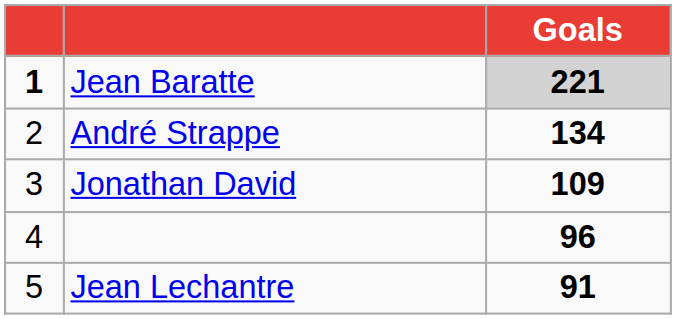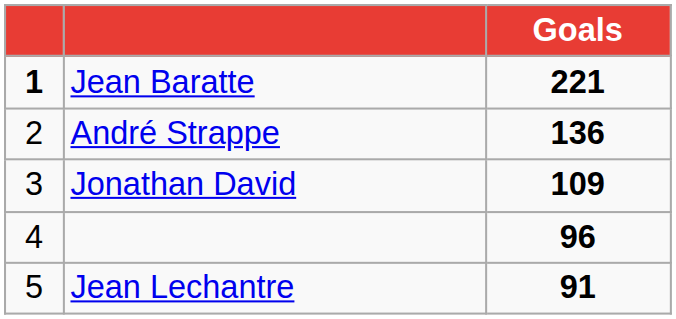Jean Baratte | Goals: lightgrey background -> no background
André Strappe | Goals: 134 -> 136
